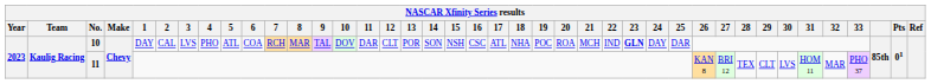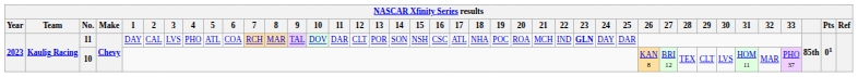row 3 | No.: 10 -> 11
row 4 | No.: 11 -> 10
